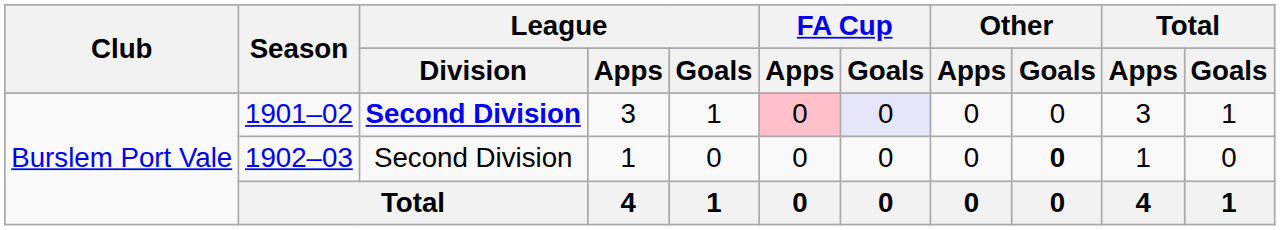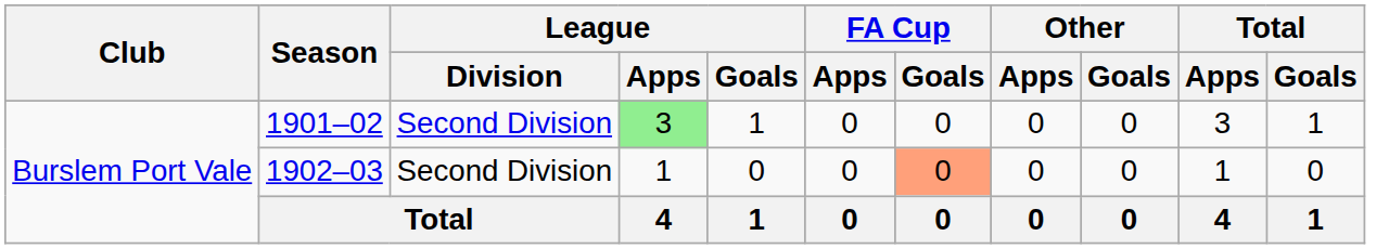1901–02 | League / Division: bold -> normal
1901–02 | League / Apps: no background -> lightgreen background
1901–02 | FA Cup / Apps: pink background -> no background
1901–02 | FA Cup / Goals: lavender background -> no background
1902–03 | FA Cup / Goals: no background -> lightsalmon background
1902–03 | Other / Goals: bold -> normal
